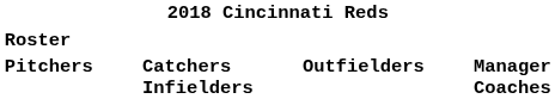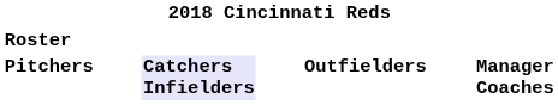Pitchers | column 2: no background -> lavender background
